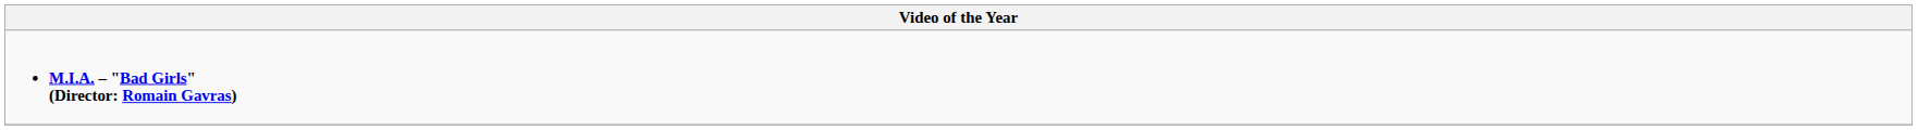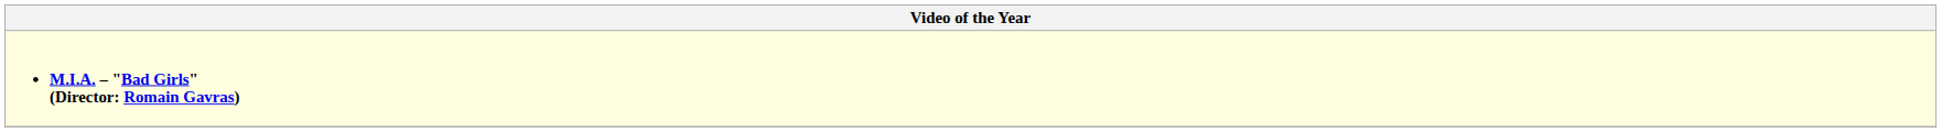row 2 | column 1: no background -> lightyellow background
